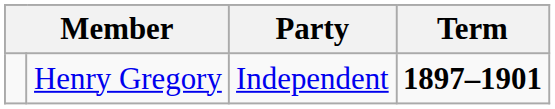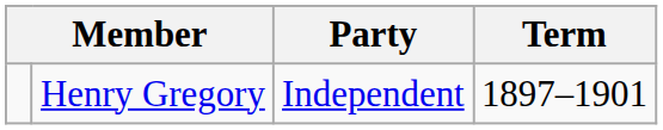Henry Gregory | Term: bold -> normal
